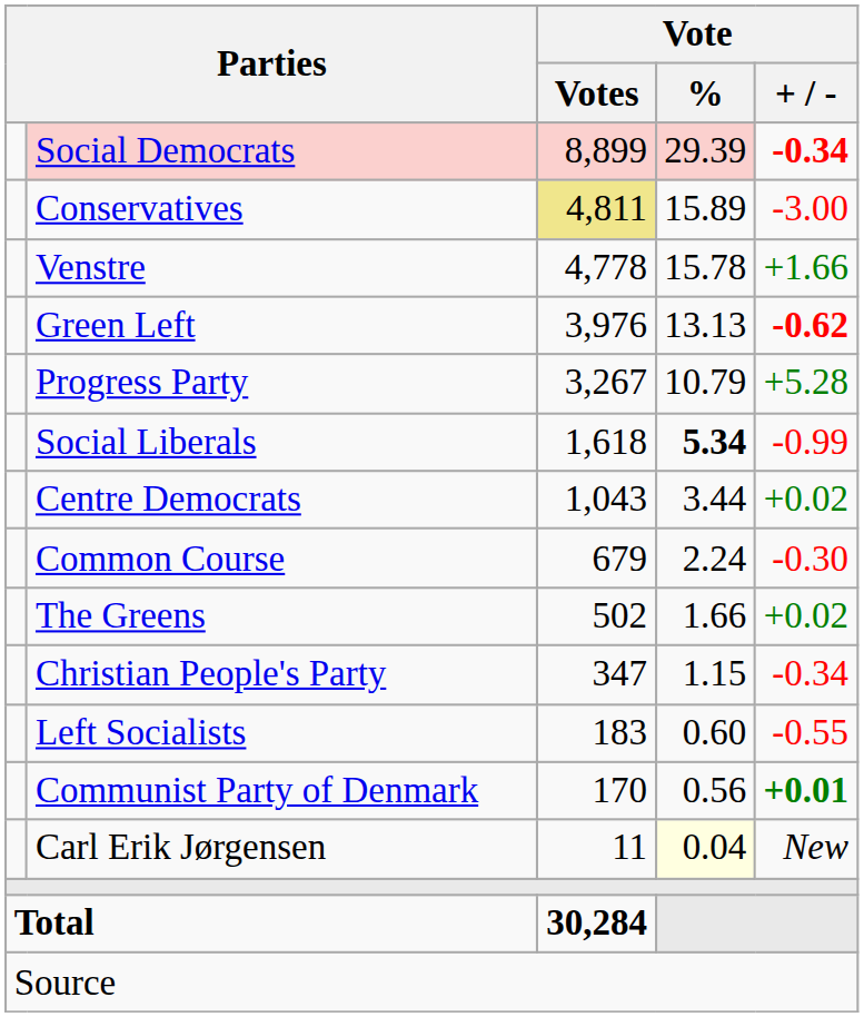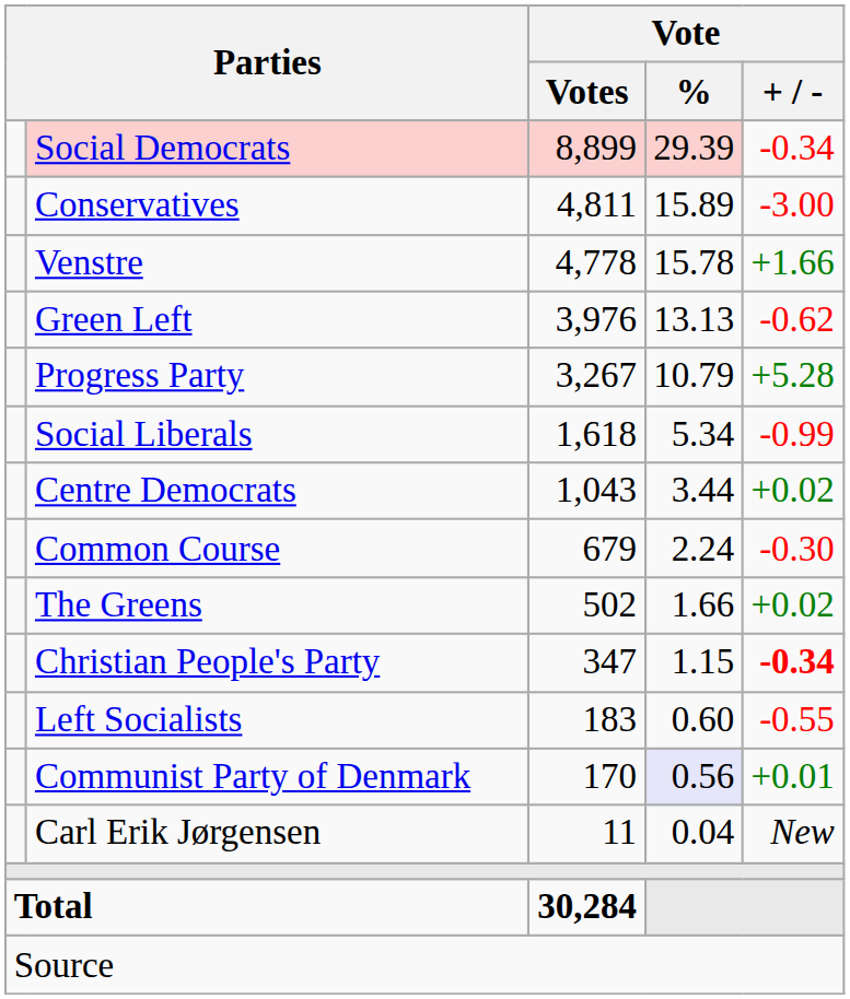Social Democrats | Vote / + / -: bold -> normal
Conservatives | Vote / Votes: khaki background -> no background
Green Left | Vote / + / -: bold -> normal
Social Liberals | Vote / %: bold -> normal
Christian People's Party | Vote / + / -: normal -> bold
Communist Party of Denmark | Vote / %: no background -> lavender background
Communist Party of Denmark | Vote / + / -: bold -> normal
Carl Erik Jørgensen | Vote / %: lightyellow background -> no background
